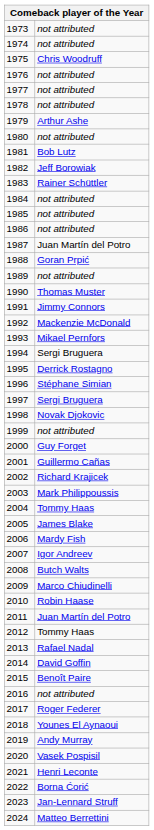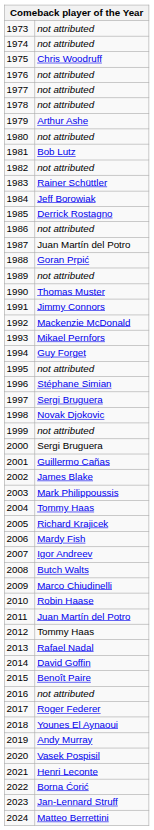1982 | column 2: Jeff Borowiak -> not attributed
1984 | column 2: not attributed -> Jeff Borowiak
1985 | column 2: not attributed -> Derrick Rostagno
1994 | column 2: Sergi Bruguera -> Guy Forget
1995 | column 2: Derrick Rostagno -> not attributed
2000 | column 2: Guy Forget -> Sergi Bruguera
2002 | column 2: Richard Krajicek -> James Blake
2005 | column 2: James Blake -> Richard Krajicek
